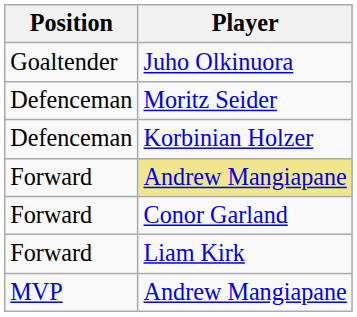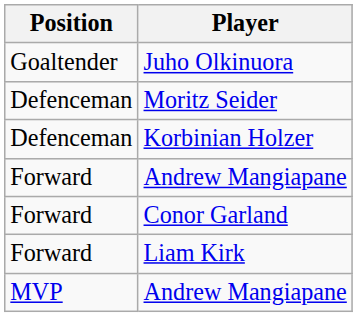row 5 | Player: khaki background -> no background
